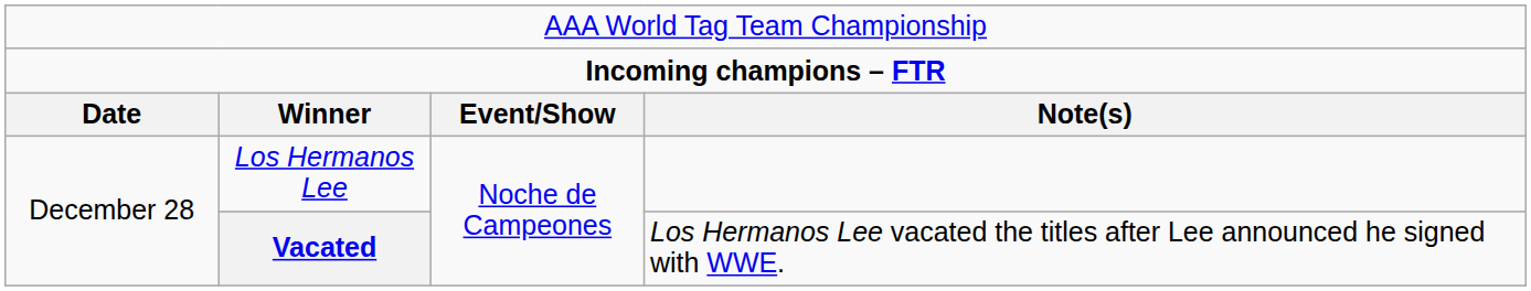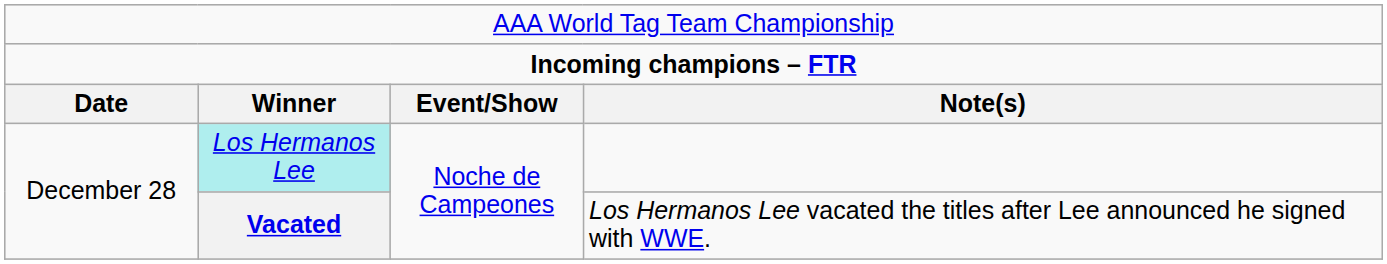Los Hermanos Lee | column 2: no background -> paleturquoise background
